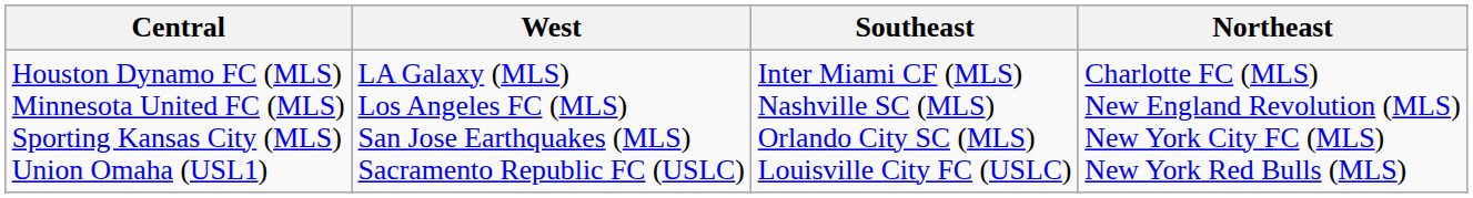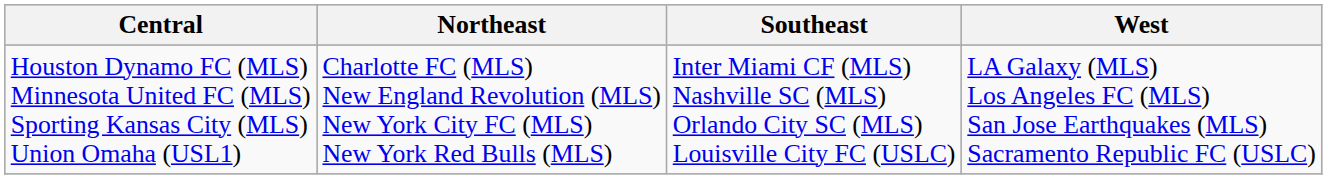columns swapped: Northeast <-> West
